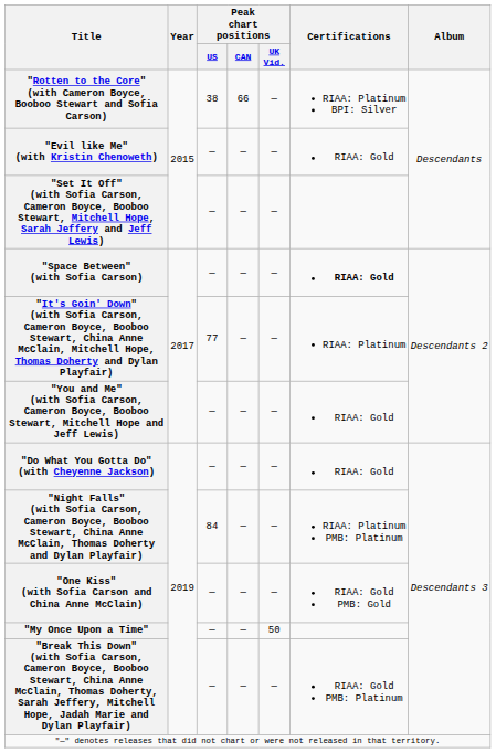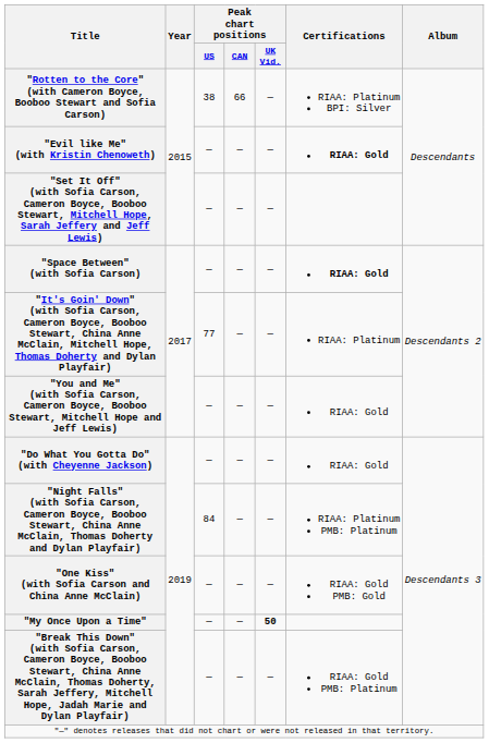"Evil like Me" (with Kristin Chenoweth) | Certifications: normal -> bold
"My Once Upon a Time" | Peak chart positions / UK Vid.: normal -> bold
